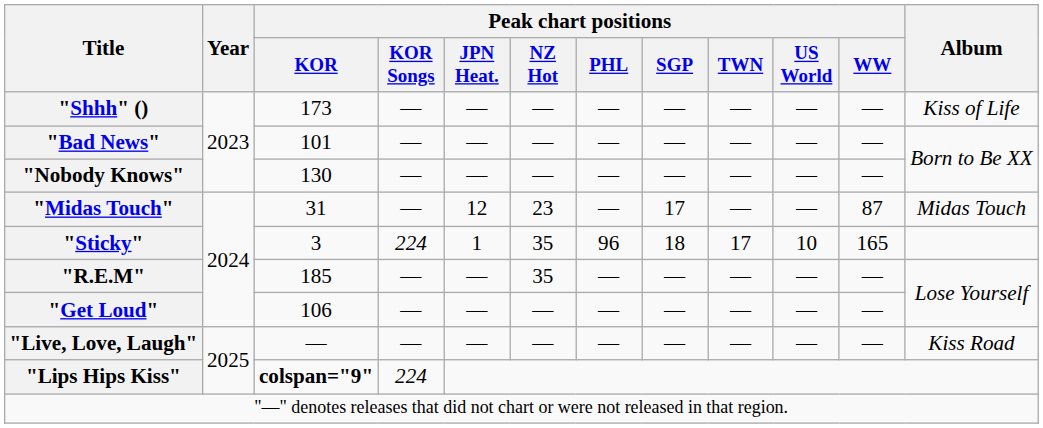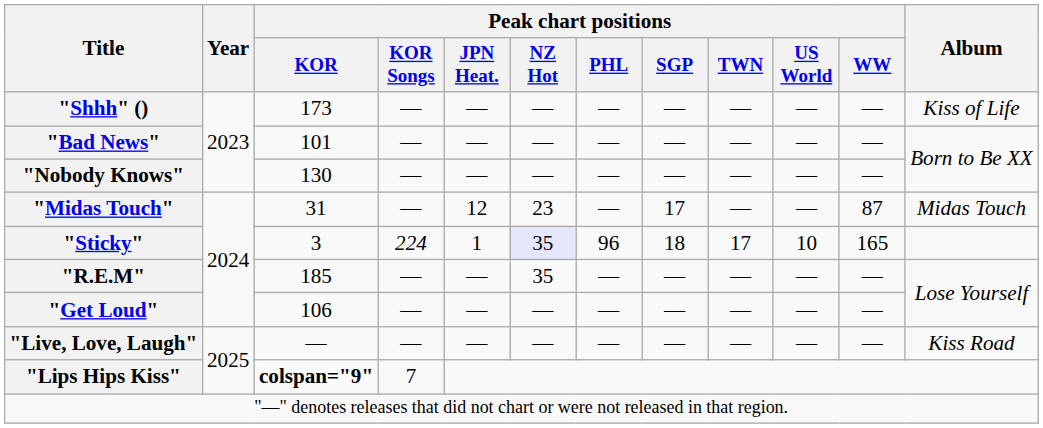"Sticky" | Peak chart positions / NZ Hot: no background -> lavender background
"Lips Hips Kiss" | Peak chart positions / KOR Songs: 224 -> 7
